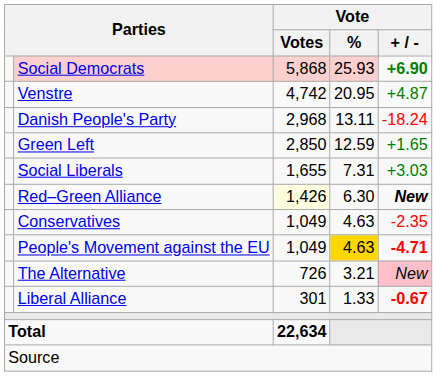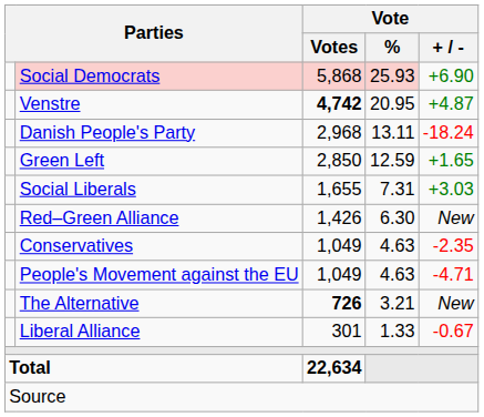Social Democrats | Vote / + / -: bold -> normal
Venstre | Vote / Votes: normal -> bold
Red–Green Alliance | Vote / Votes: lightyellow background -> no background
Red–Green Alliance | Vote / + / -: bold -> normal
People's Movement against the EU | Vote / %: gold background -> no background
People's Movement against the EU | Vote / + / -: bold -> normal
The Alternative | Vote / Votes: normal -> bold
The Alternative | Vote / + / -: pink background -> no background
Liberal Alliance | Vote / + / -: bold -> normal
